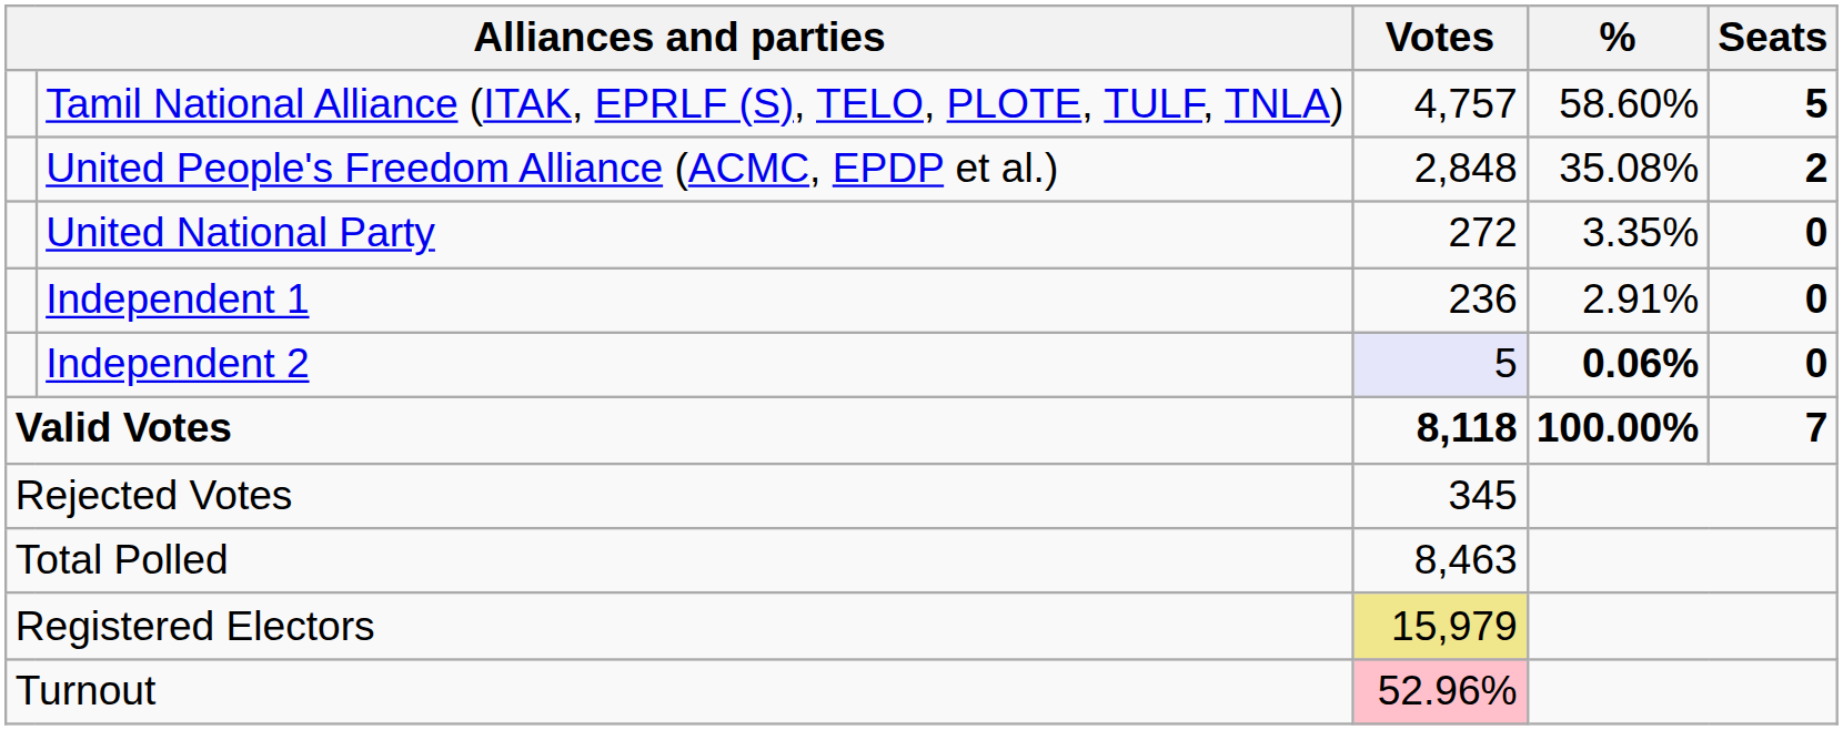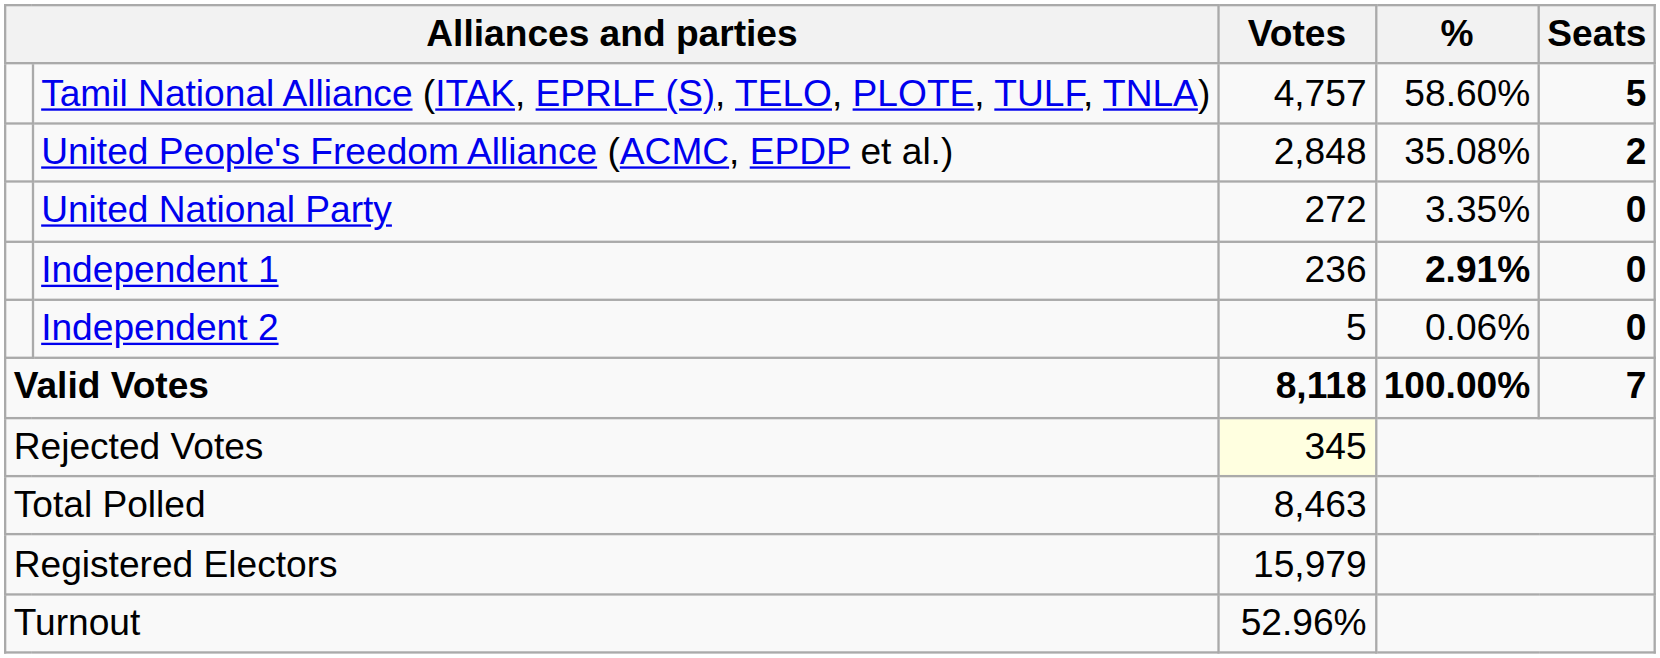Independent 1 | %: normal -> bold
Independent 2 | Votes: lavender background -> no background
Independent 2 | %: bold -> normal
Rejected Votes | Votes: no background -> lightyellow background
Registered Electors | Votes: khaki background -> no background
Turnout | Votes: pink background -> no background
